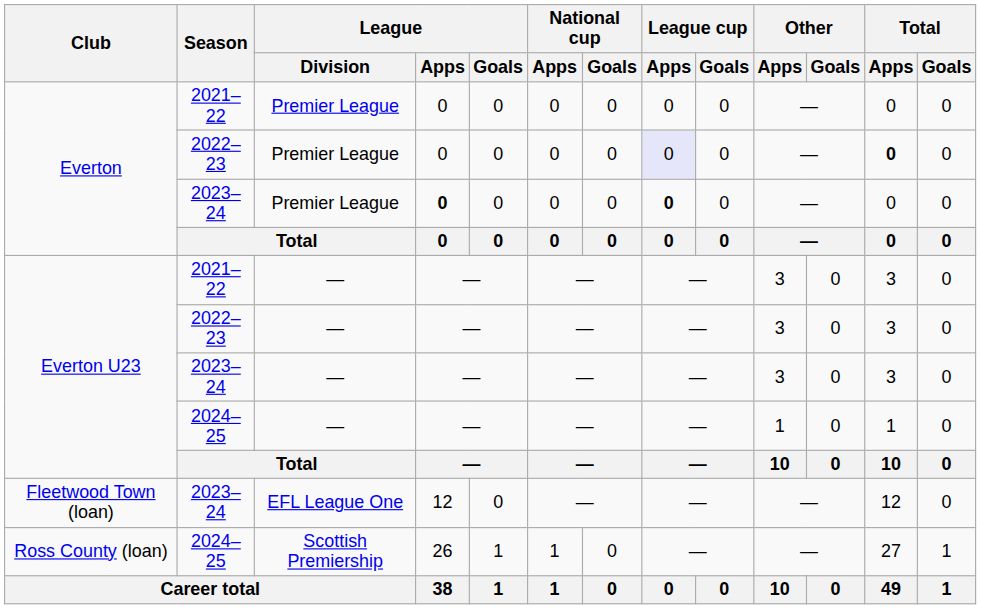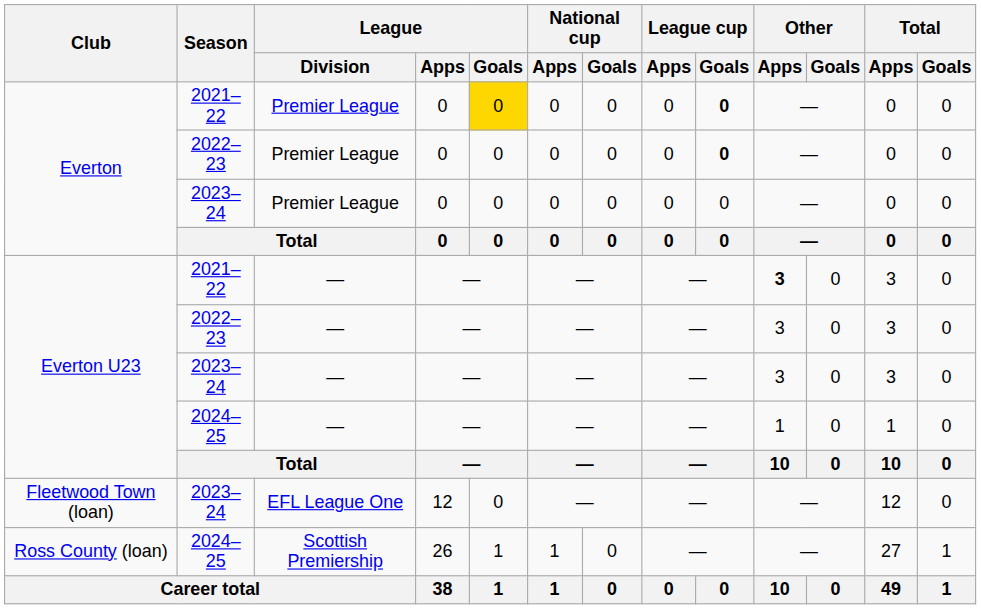Everton / 2021–22 | League / Goals: no background -> gold background
Everton / 2021–22 | League cup / Goals: normal -> bold
Everton / 2022–23 | League cup / Apps: lavender background -> no background
Everton / 2022–23 | League cup / Goals: normal -> bold
Everton / 2022–23 | Total / Apps: bold -> normal
Everton / 2023–24 | League / Apps: bold -> normal
Everton / 2023–24 | League cup / Apps: bold -> normal
Everton U23 / 2021–22 | Other / Apps: normal -> bold
